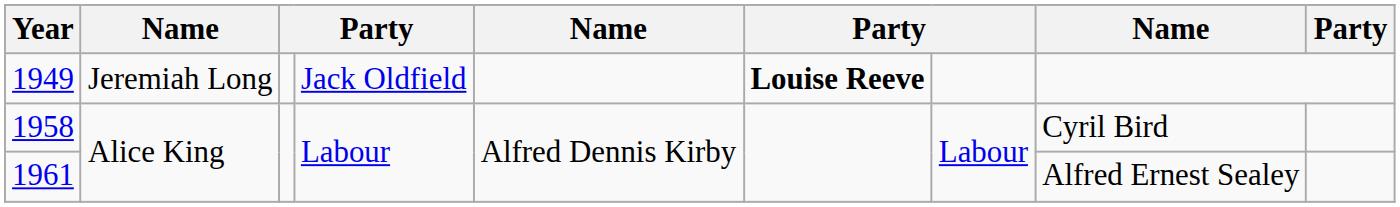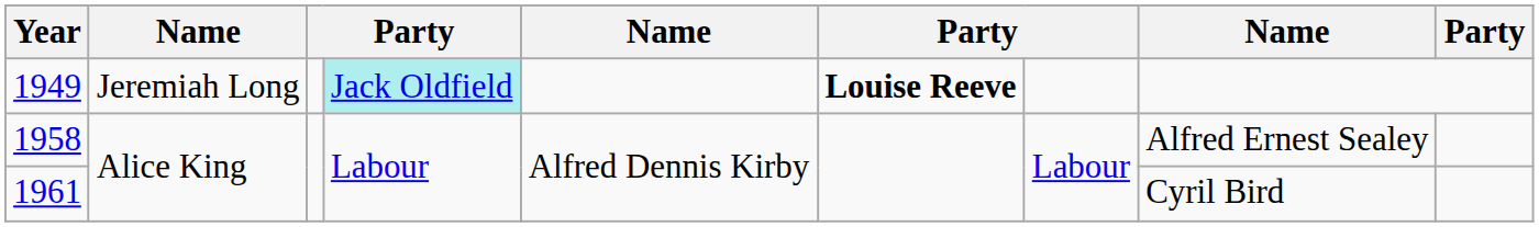1949 | column 4: no background -> paleturquoise background
1958 | column 8: Cyril Bird -> Alfred Ernest Sealey
1961 | column 8: Alfred Ernest Sealey -> Cyril Bird
